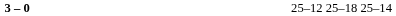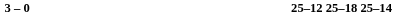row 1 | column 2: normal -> bold
